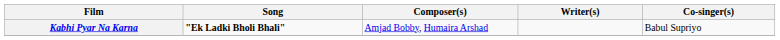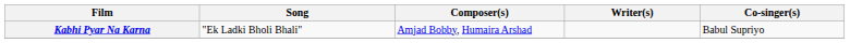Kabhi Pyar Na Karna | Song: bold -> normal
